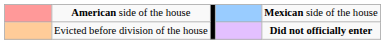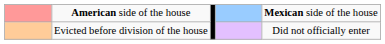Evicted before division of the house | column 5: bold -> normal
